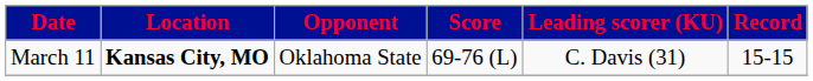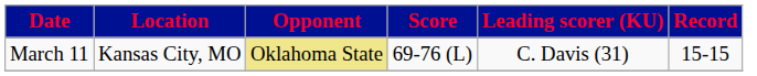March 11 | Location: bold -> normal
March 11 | Opponent: no background -> khaki background
